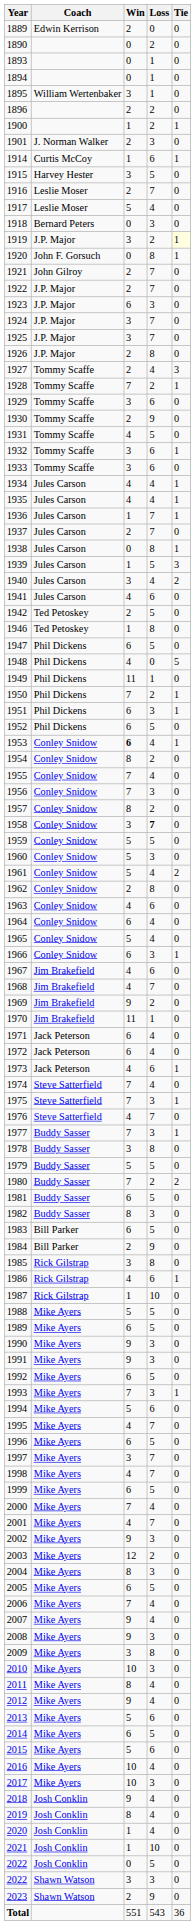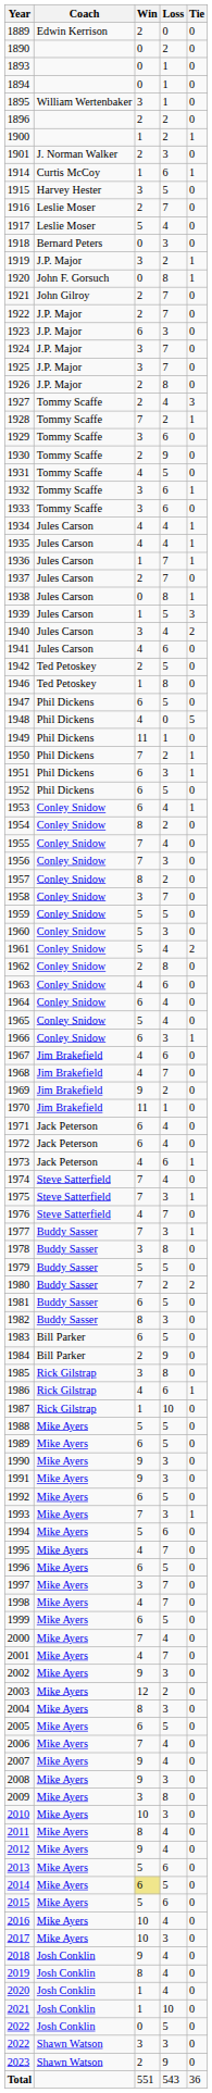1919 | Tie: lightyellow background -> no background
1953 | Win: bold -> normal
1958 | Loss: bold -> normal
2014 | Win: no background -> khaki background
